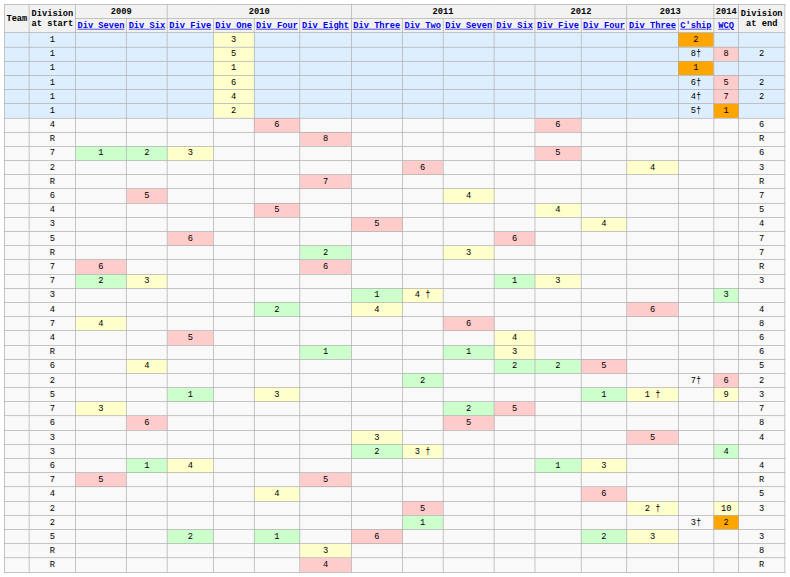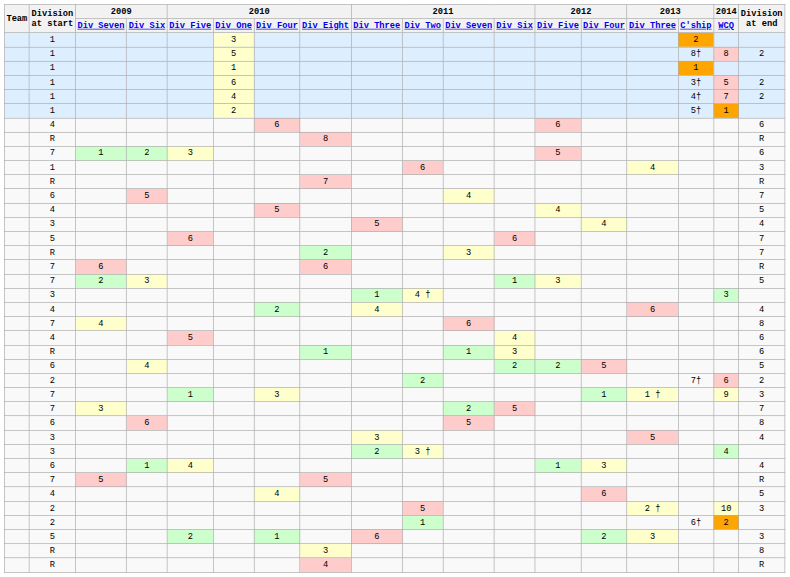row 6 | 2013 / C'ship: 6† -> 3†
row 12 | Division at start: 2 -> 1
row 20 | Division at end: 3 -> 5
row 28 | Division at start: 5 -> 7
row 37 | 2013 / C'ship: 3† -> 6†
